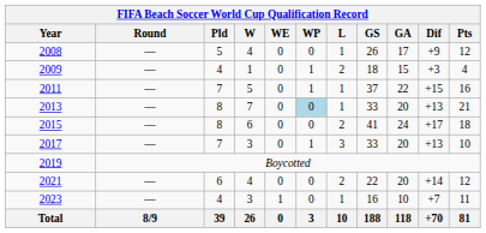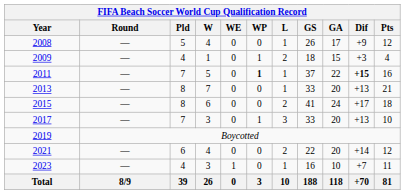2011 | WP: normal -> bold
2011 | Dif: normal -> bold
2013 | WP: lightblue background -> no background
